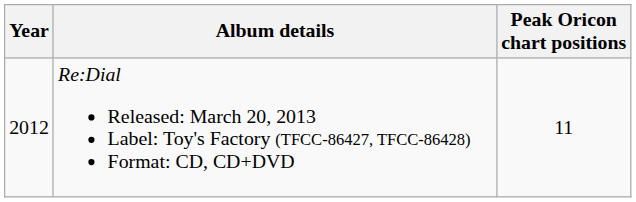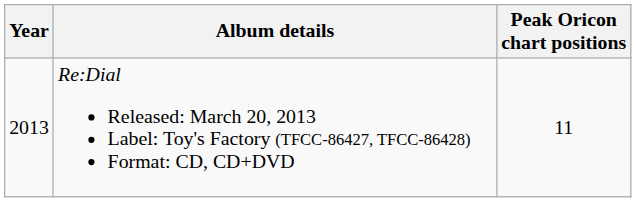row 2 | Year: 2012 -> 2013
